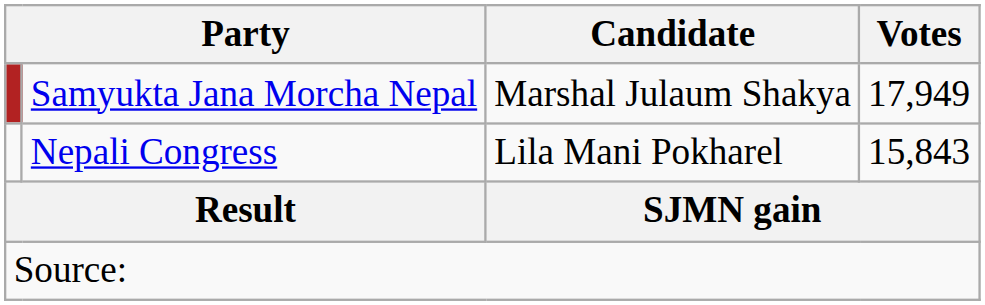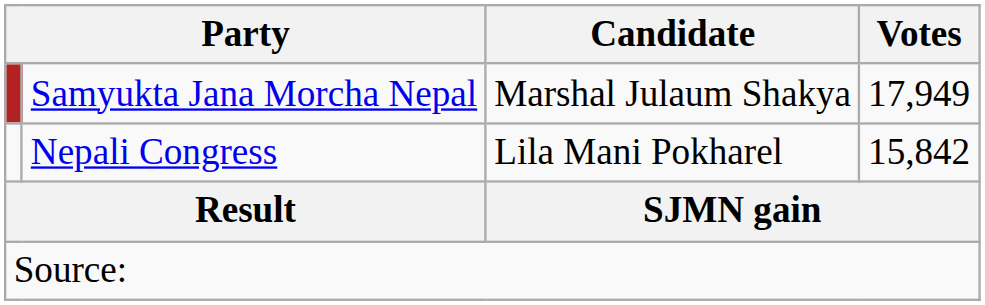Nepali Congress | Votes: 15,843 -> 15,842
